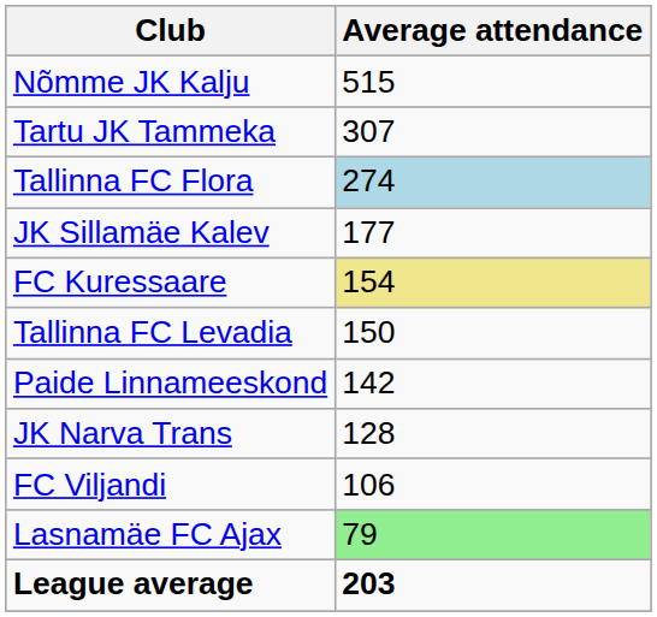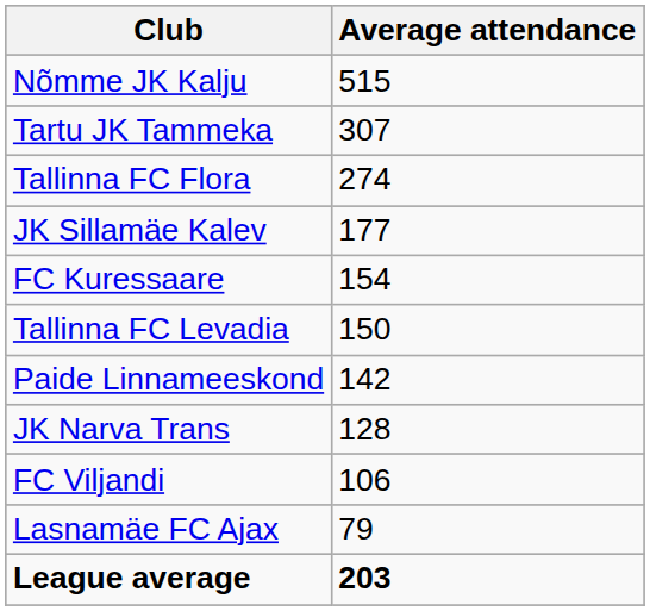Tallinna FC Flora | Average attendance: lightblue background -> no background
FC Kuressaare | Average attendance: khaki background -> no background
Lasnamäe FC Ajax | Average attendance: lightgreen background -> no background
